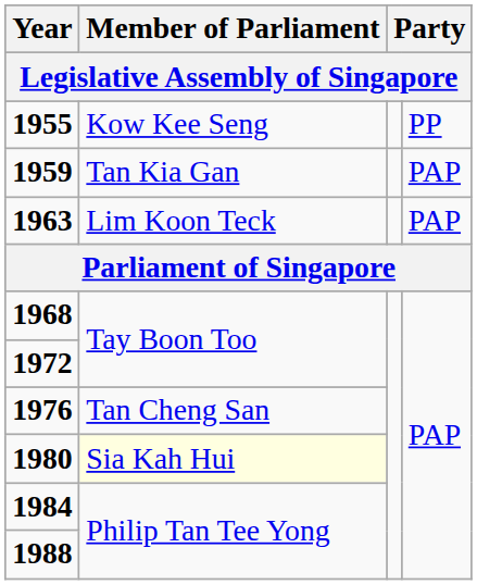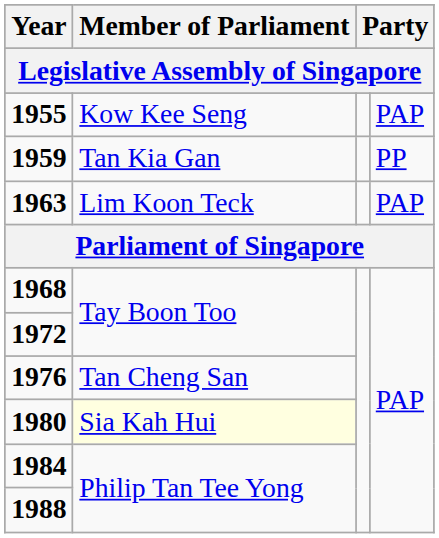1955 | column 4: PP -> PAP
1959 | column 4: PAP -> PP
